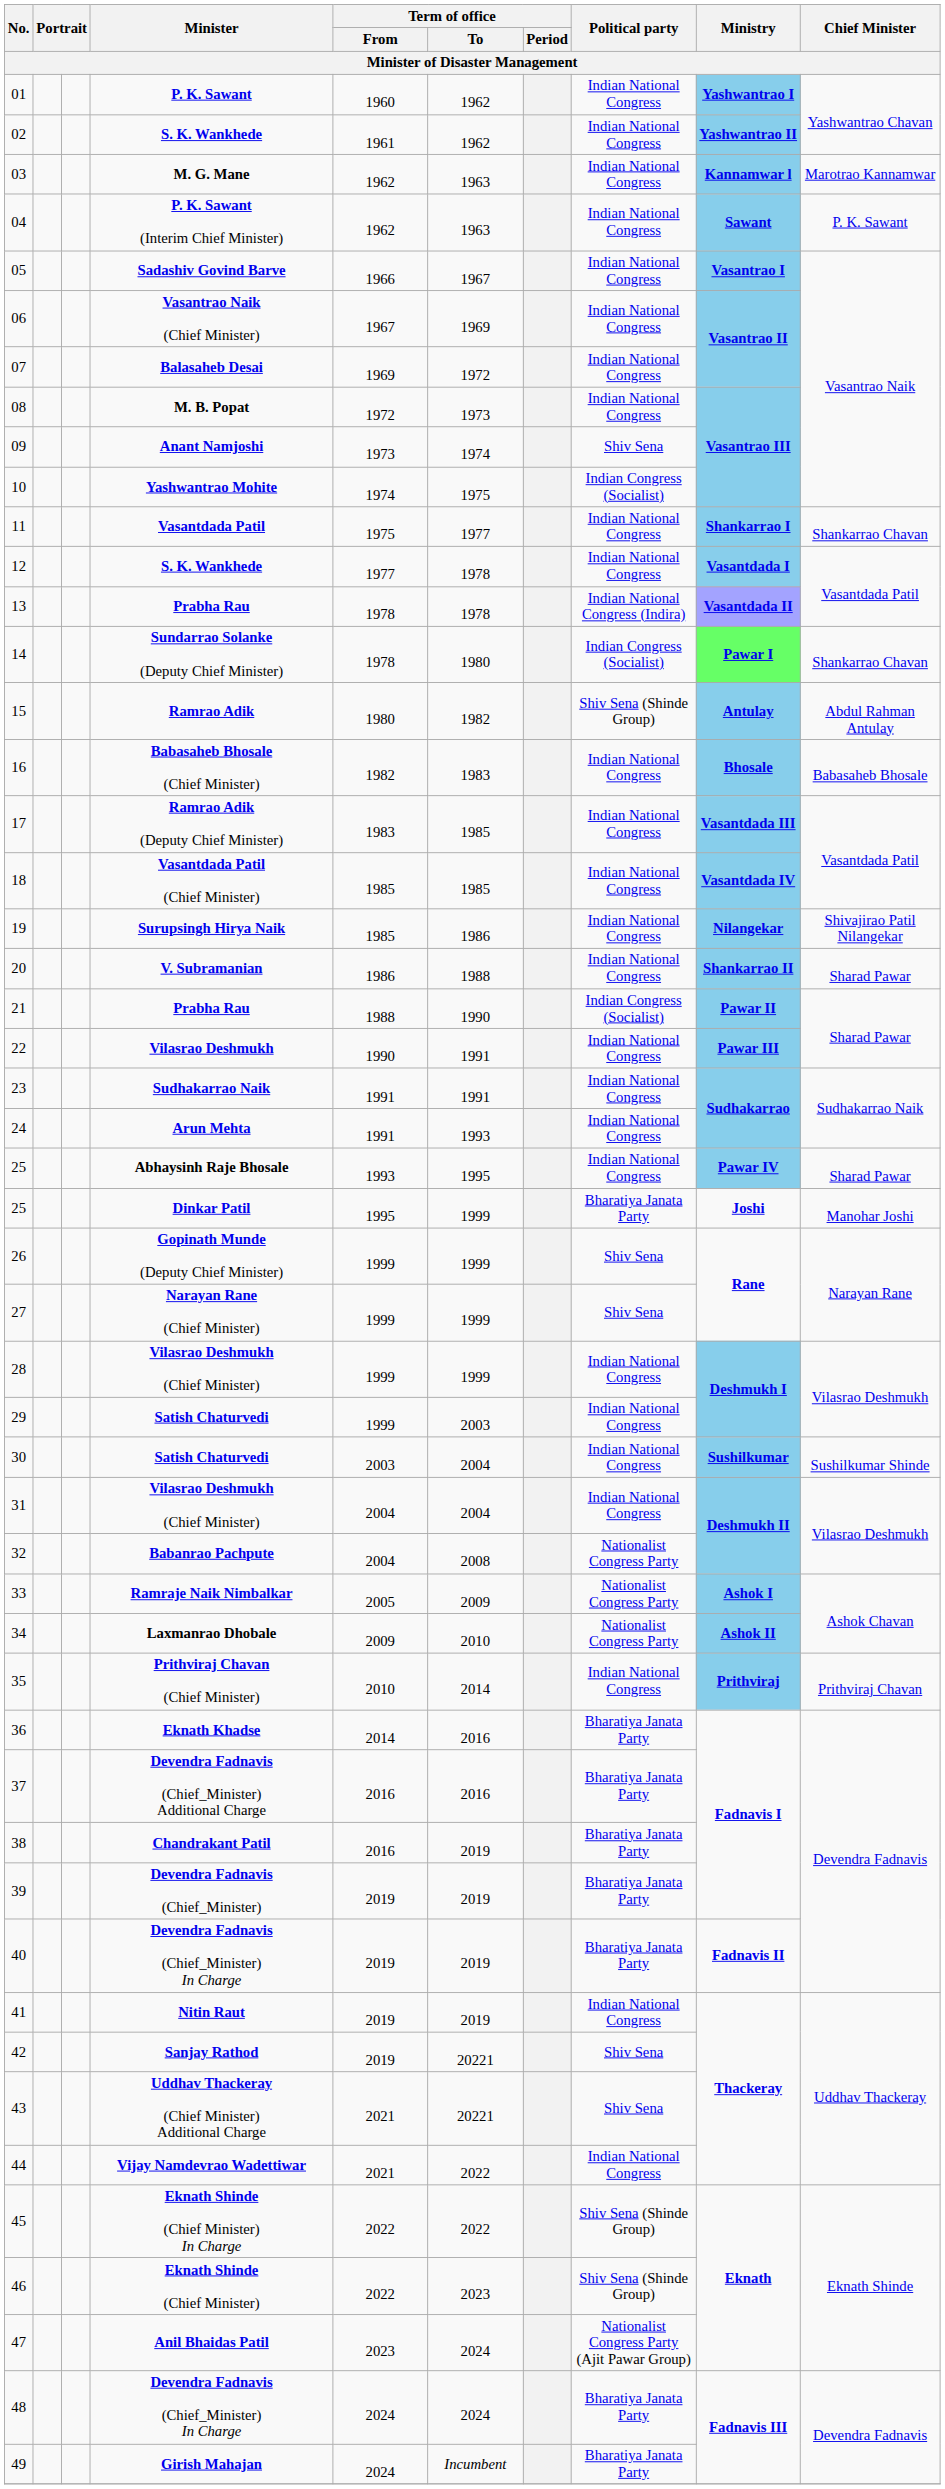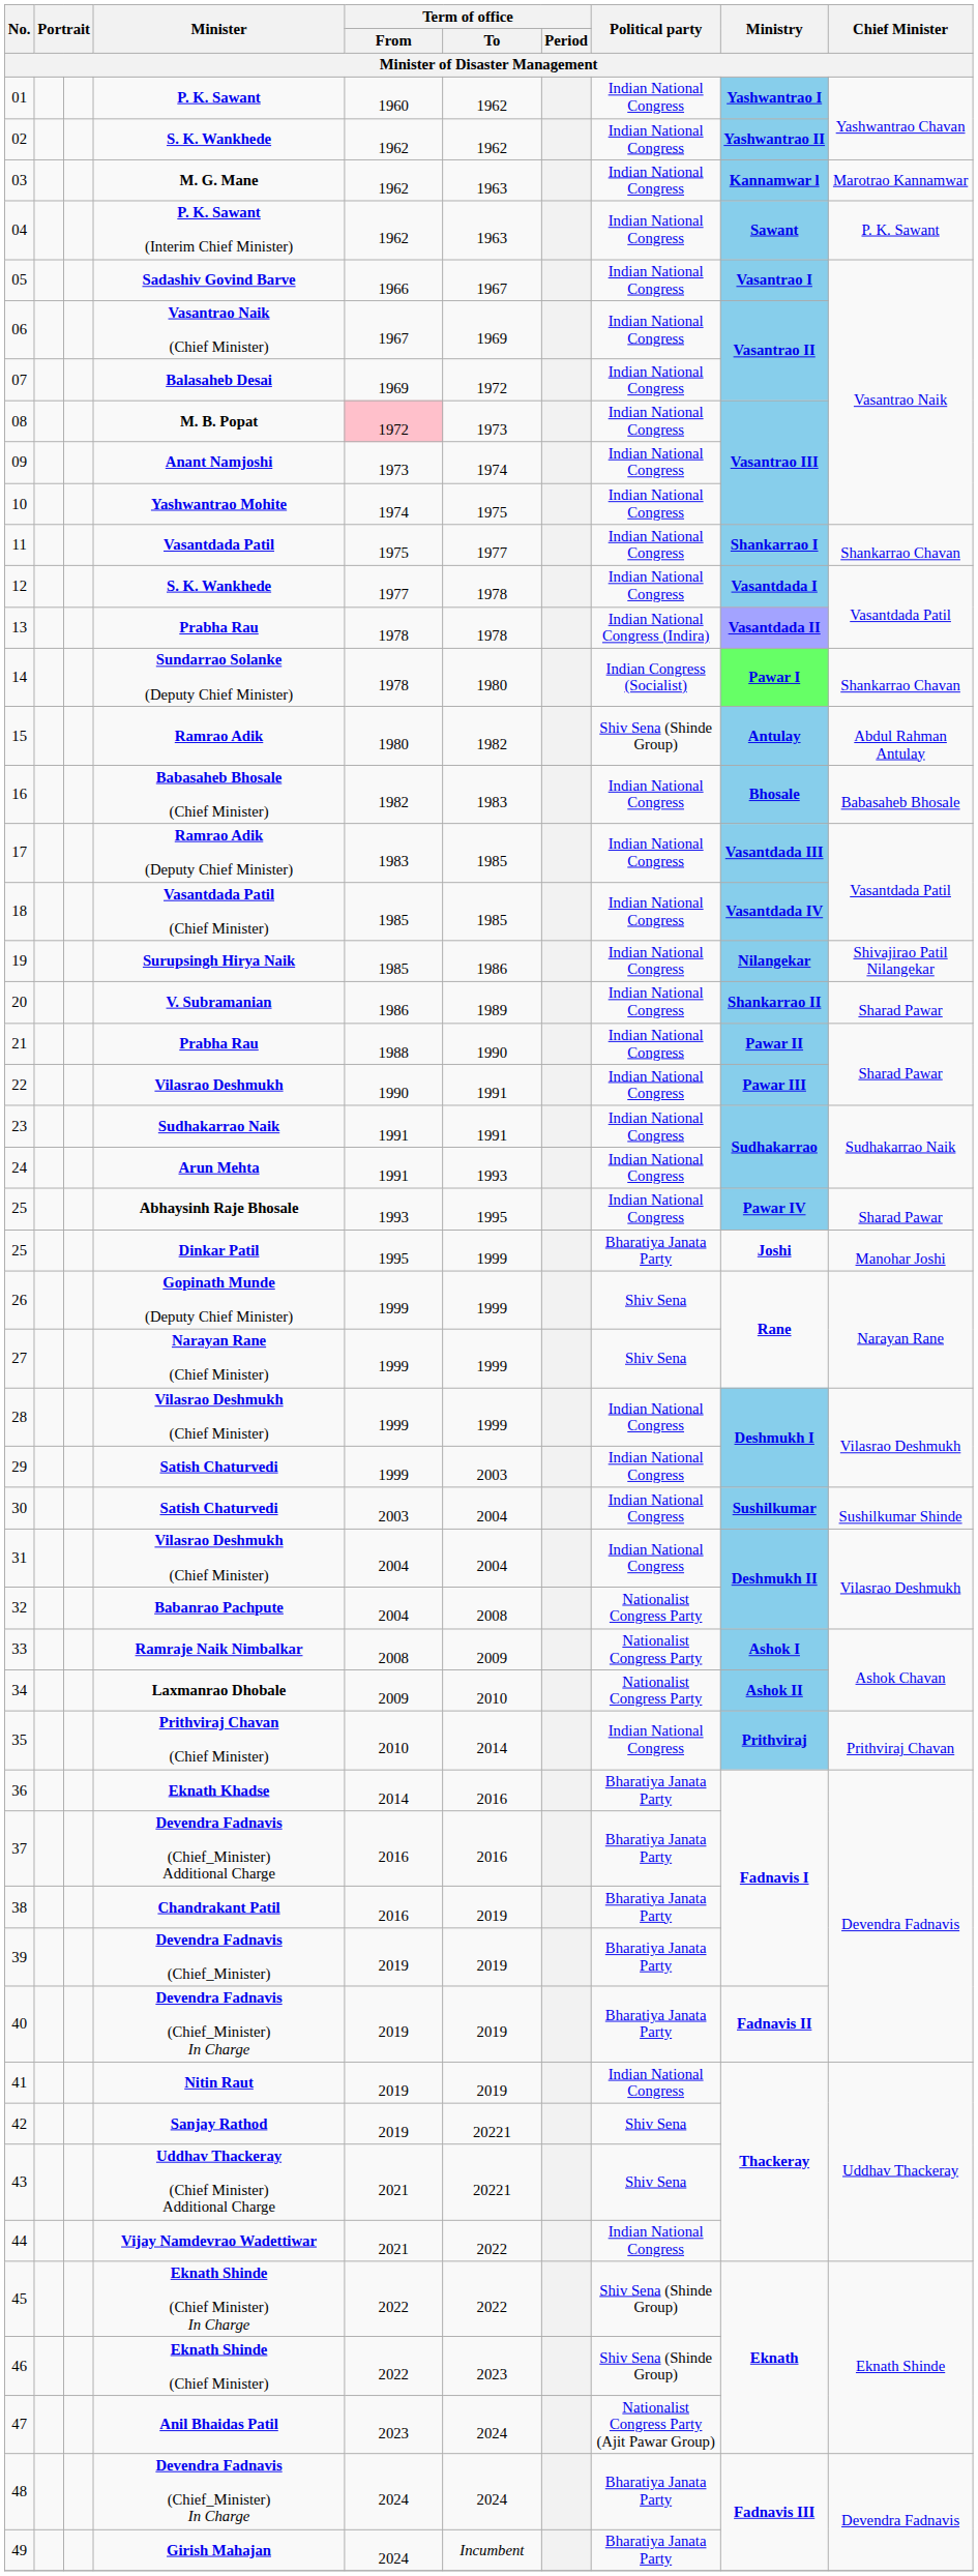02 / S. K. Wankhede | Term of office / From: 1961 -> 1962
M. B. Popat | Term of office / From: no background -> pink background
Anant Namjoshi | Political party: Shiv Sena -> Indian National Congress
Yashwantrao Mohite | Political party: Indian Congress (Socialist) -> Indian National Congress
V. Subramanian | Term of office / To: 1988 -> 1989
21 / Prabha Rau | Political party: Indian Congress (Socialist) -> Indian National Congress
Ramraje Naik Nimbalkar | Term of office / From: 2005 -> 2008
